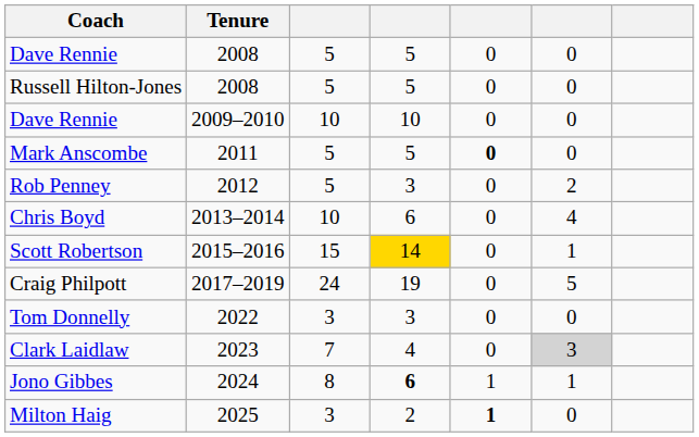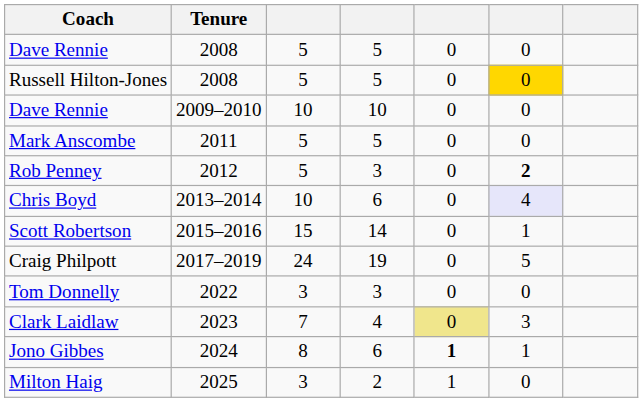Russell Hilton-Jones | column 6: no background -> gold background
Mark Anscombe | column 5: bold -> normal
Rob Penney | column 6: normal -> bold
Chris Boyd | column 6: no background -> lavender background
Scott Robertson | column 4: gold background -> no background
Clark Laidlaw | column 5: no background -> khaki background
Clark Laidlaw | column 6: lightgrey background -> no background
Jono Gibbes | column 4: bold -> normal
Jono Gibbes | column 5: normal -> bold
Milton Haig | column 5: bold -> normal
